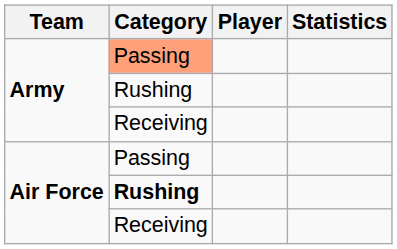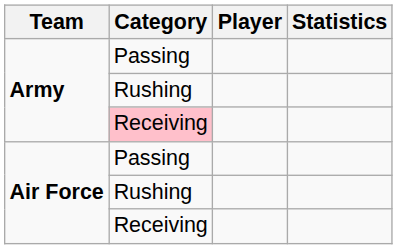Army / Passing | Category: lightsalmon background -> no background
Army / Receiving | Category: no background -> pink background
Air Force / Rushing | Category: bold -> normal
